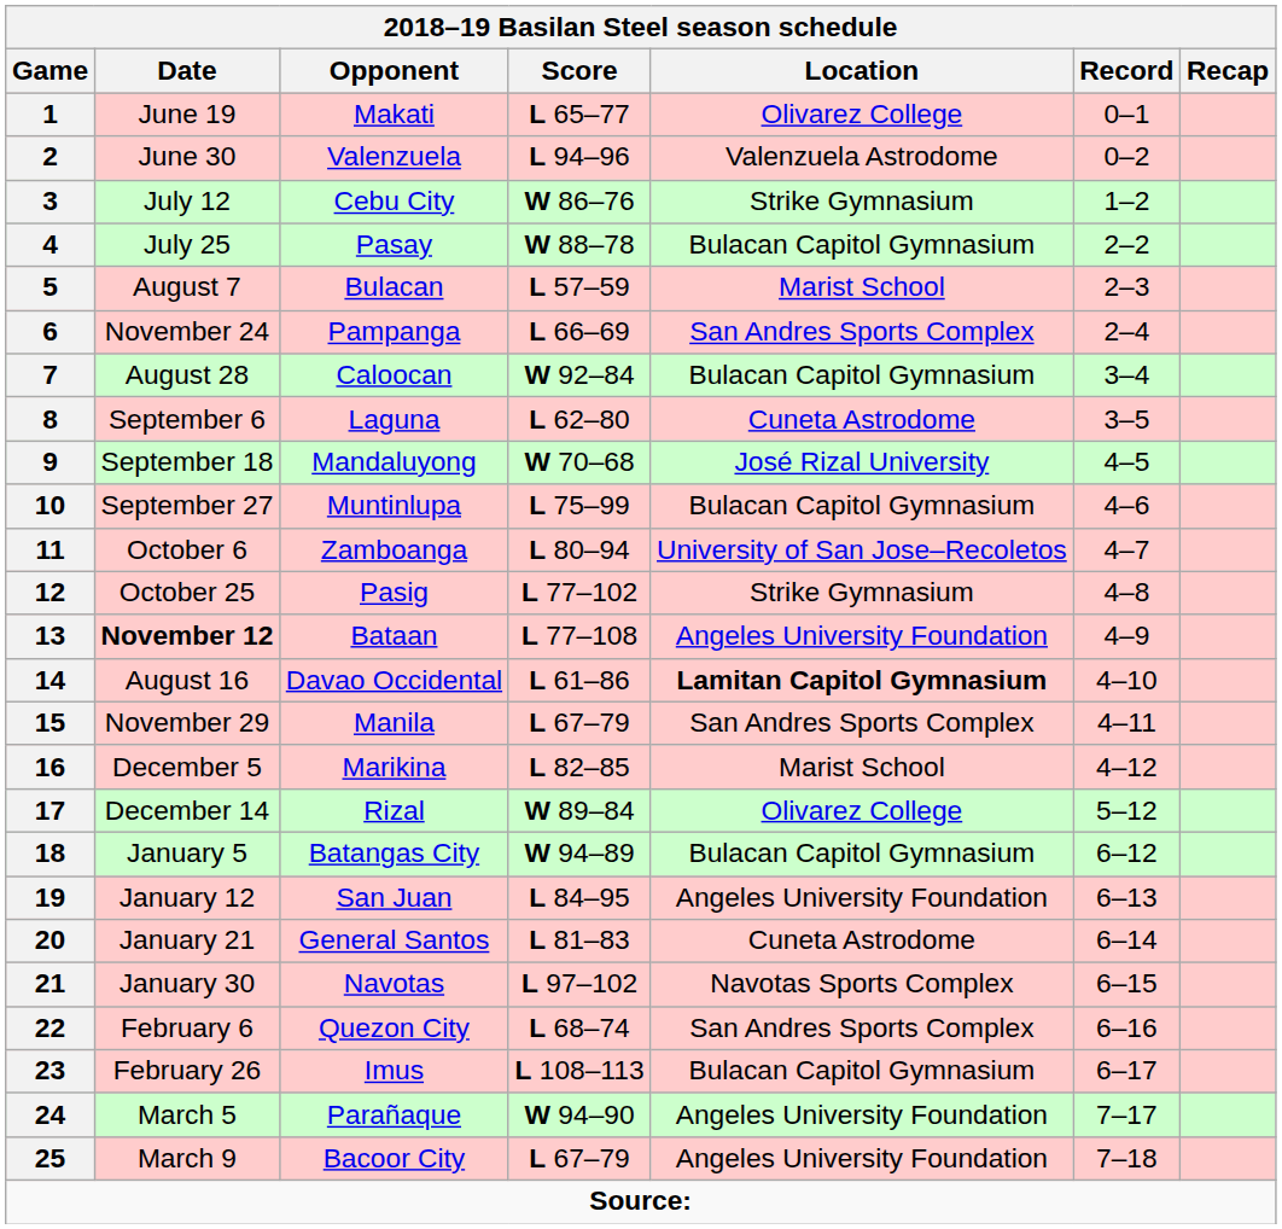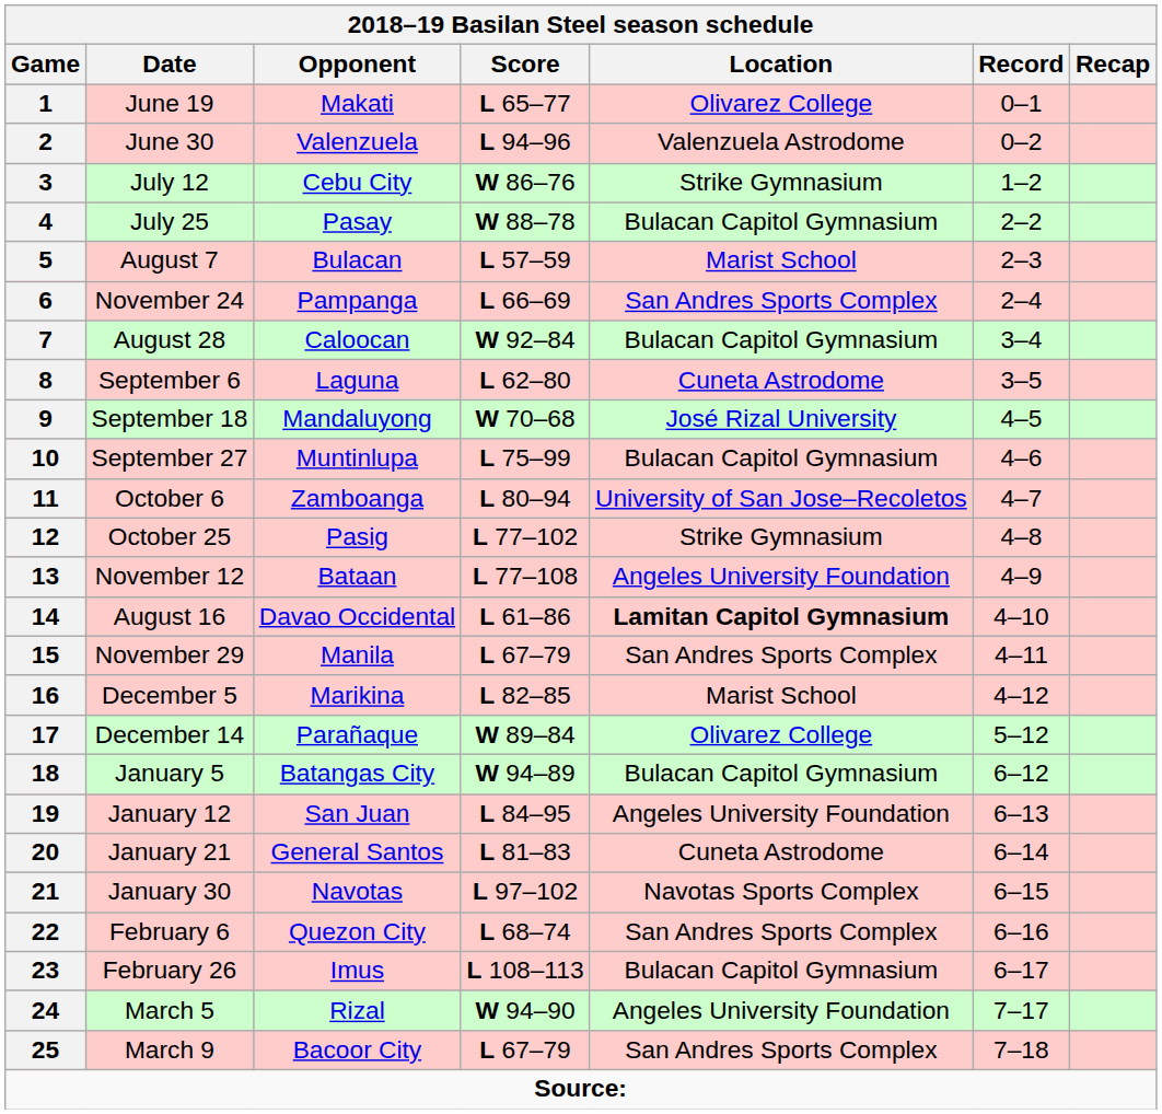13 | Date: bold -> normal
17 | Opponent: Rizal -> Parañaque
24 | Opponent: Parañaque -> Rizal
25 | Location: Angeles University Foundation -> San Andres Sports Complex
